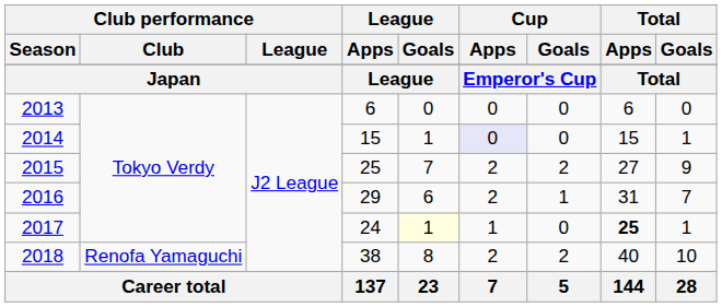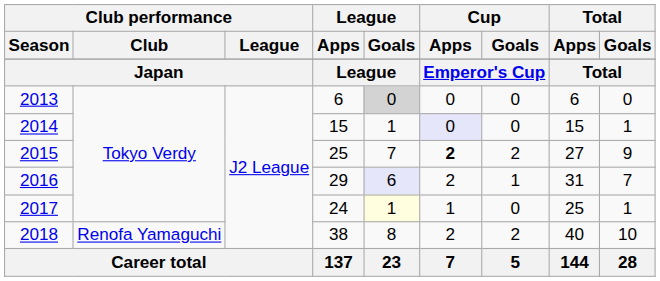2013 | League / Goals: no background -> lightgrey background
2015 | Cup / Apps: normal -> bold
2016 | League / Goals: no background -> lavender background
2017 | Total / Apps: bold -> normal
